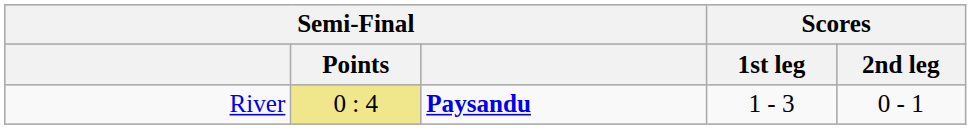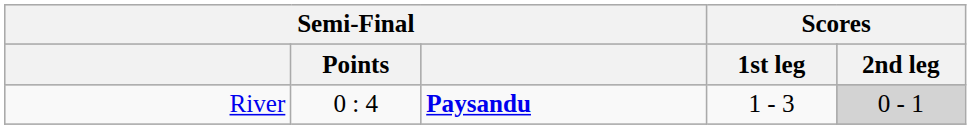River | Semi-Final / Points: khaki background -> no background
River | Scores / 2nd leg: no background -> lightgrey background
